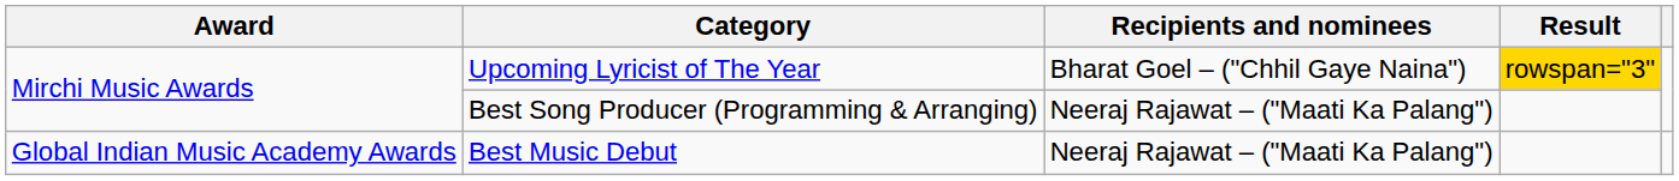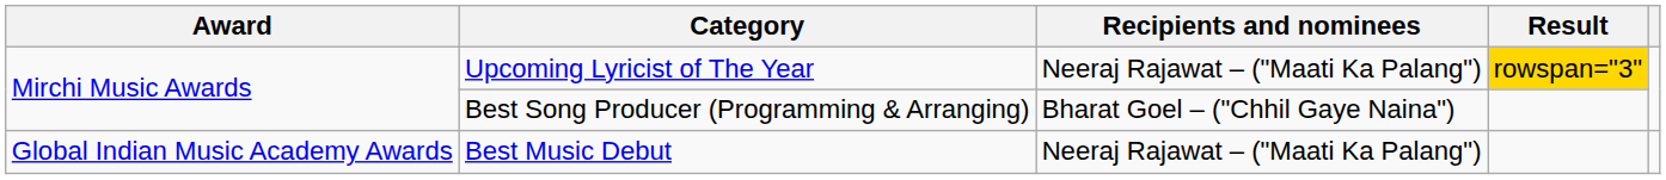Upcoming Lyricist of The Year | Recipients and nominees: Bharat Goel – ("Chhil Gaye Naina") -> Neeraj Rajawat – ("Maati Ka Palang")
Best Song Producer (Programming & Arranging) | Recipients and nominees: Neeraj Rajawat – ("Maati Ka Palang") -> Bharat Goel – ("Chhil Gaye Naina")
